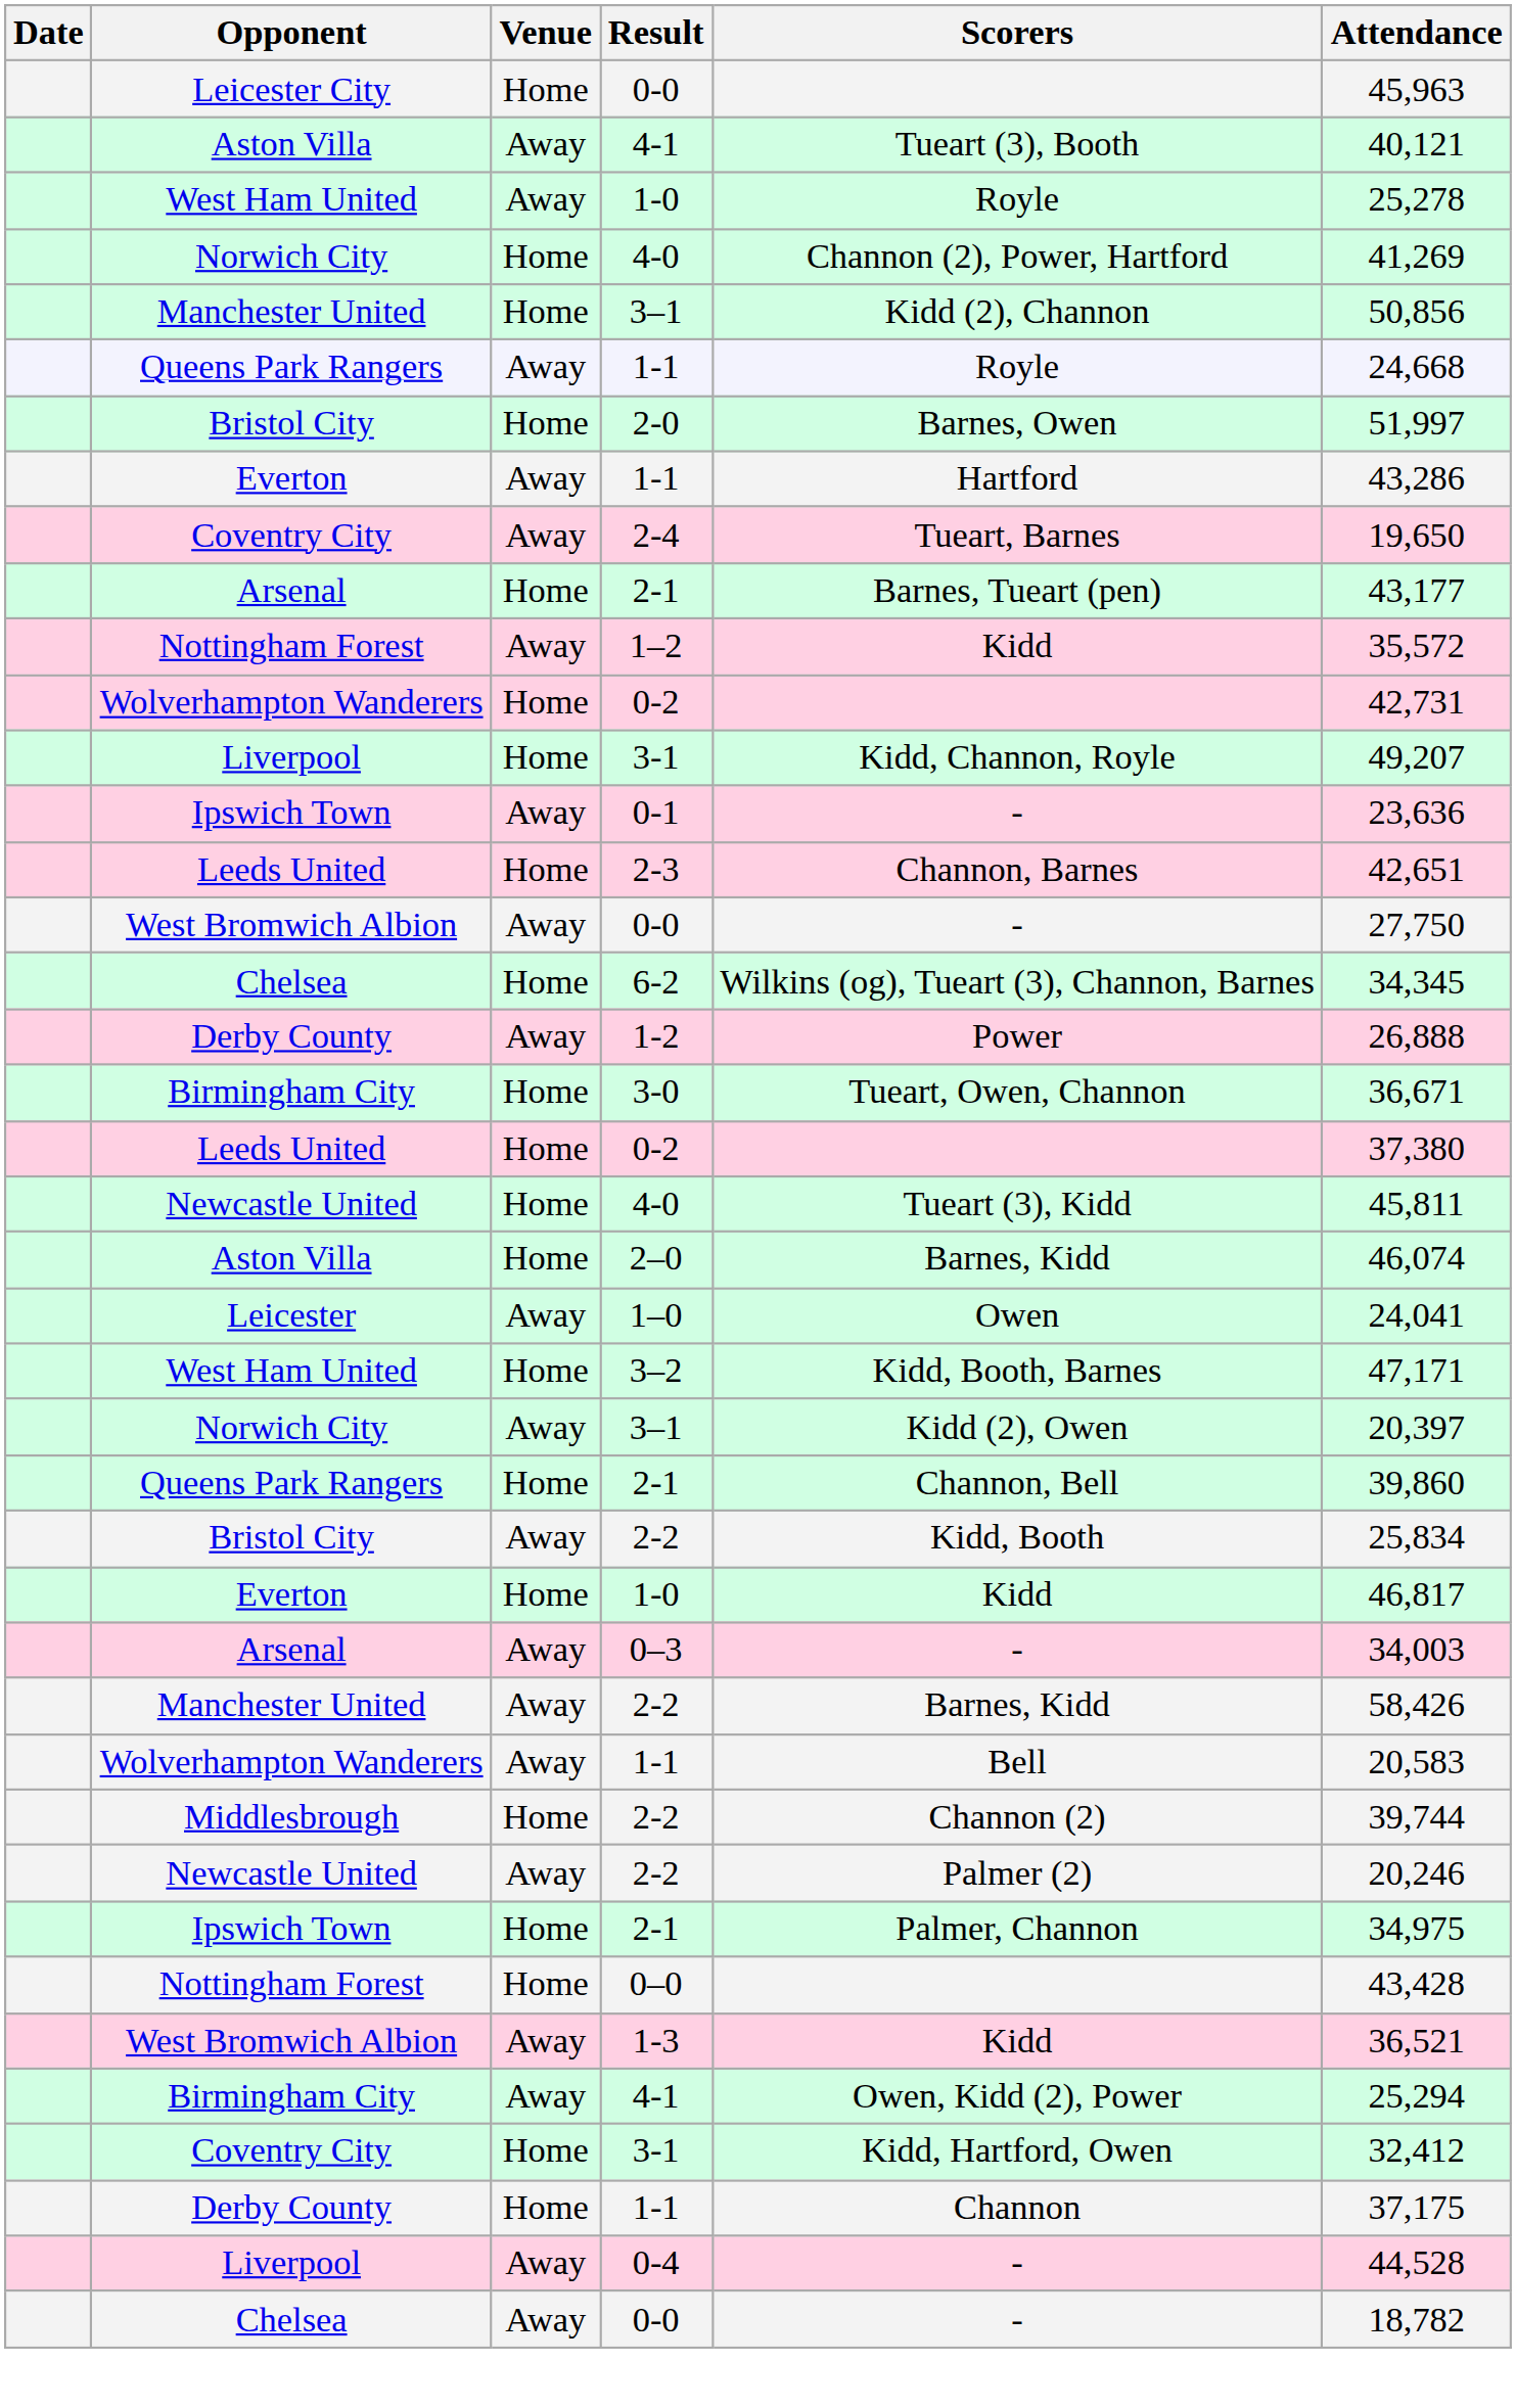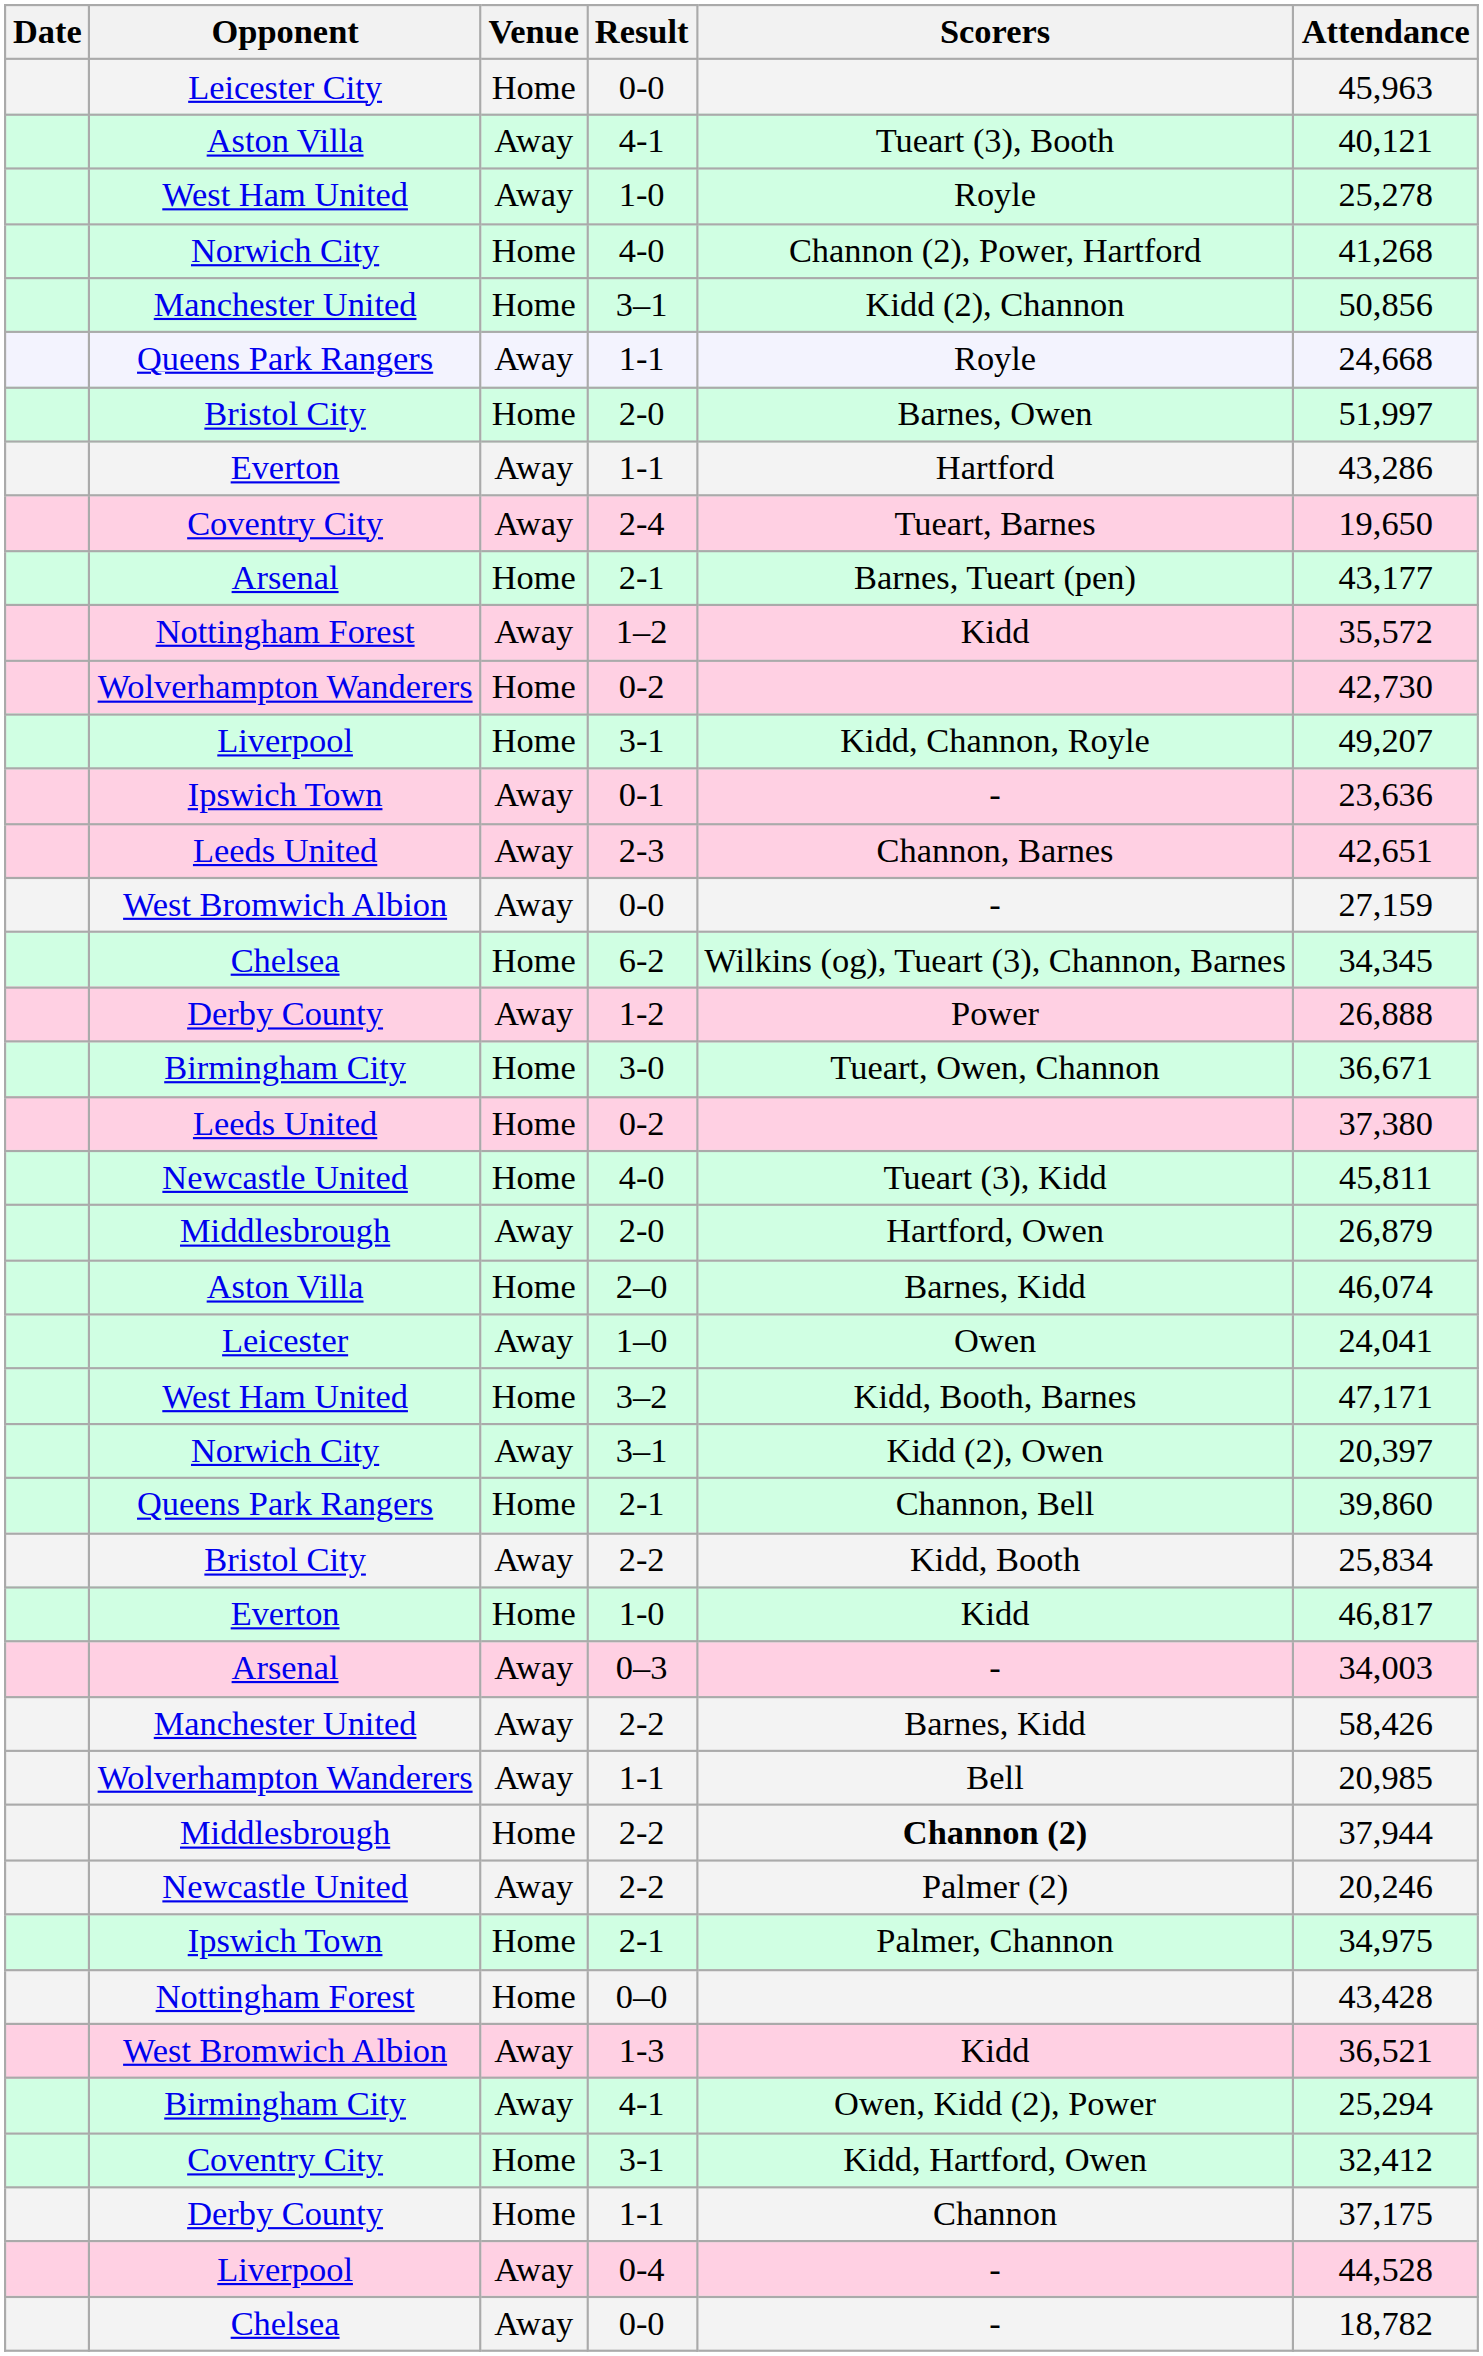Norwich City / 4-0 | Attendance: 41,269 -> 41,268
Wolverhampton Wanderers / 0-2 | Attendance: 42,731 -> 42,730
2-3 | Venue: Home -> Away
West Bromwich Albion / 0-0 | Attendance: 27,750 -> 27,159
+ row: Middlesbrough | Away | 2-0 | Hartford, Owen | 26,879
Wolverhampton Wanderers / 1-1 | Attendance: 20,583 -> 20,985
Middlesbrough / 2-2 | Scorers: normal -> bold
Middlesbrough / 2-2 | Attendance: 39,744 -> 37,944
